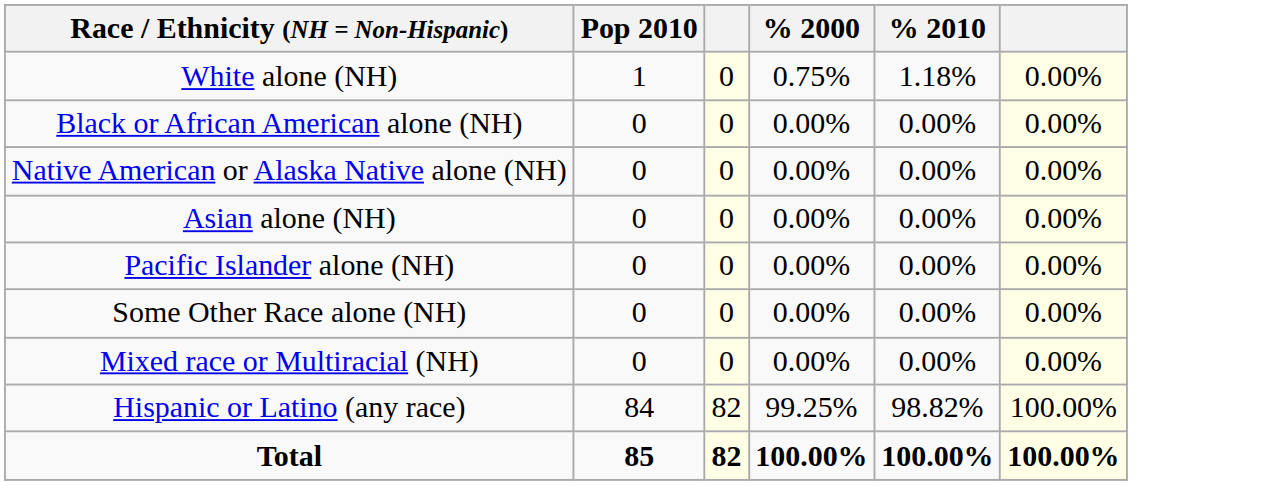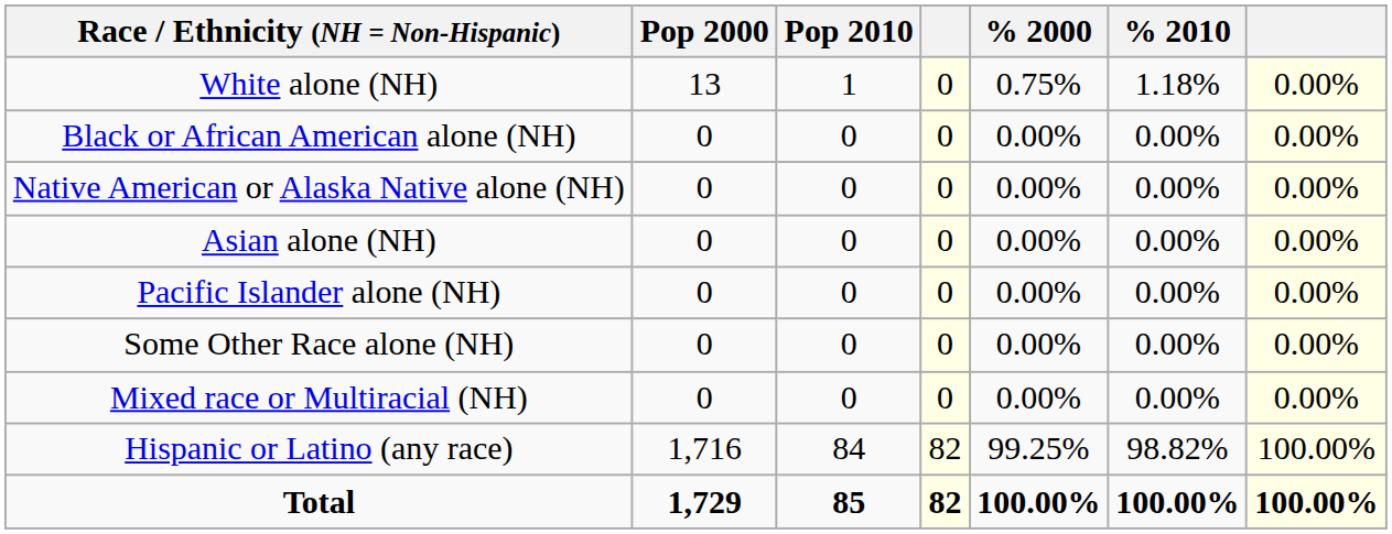+ column: Pop 2000 | 13 | 0 | 0 | 0 | 0 | 0 | 0 | 1,716 | 1,729
